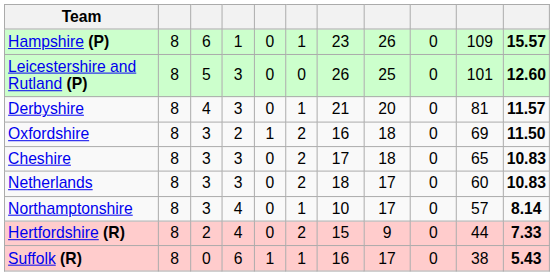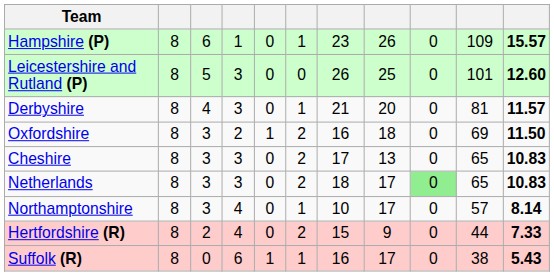Cheshire | column 8: 18 -> 13
Netherlands | column 9: no background -> lightgreen background
Netherlands | column 10: 60 -> 65
